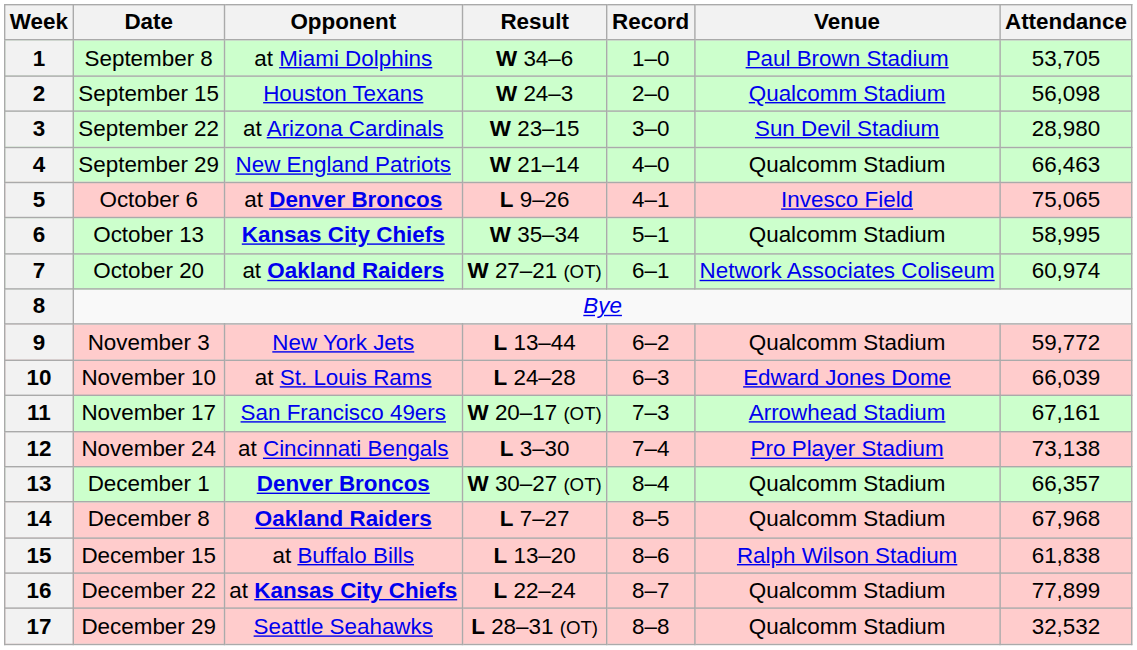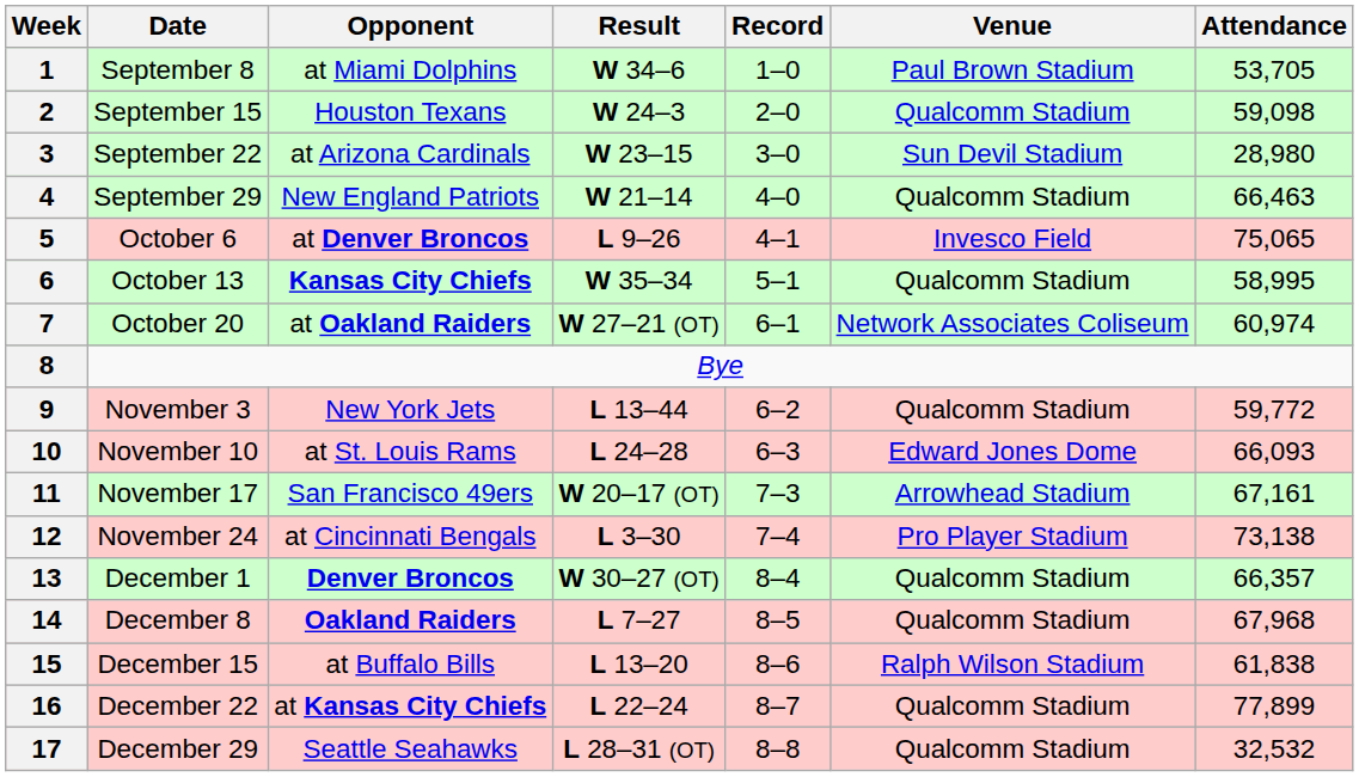2 | Attendance: 56,098 -> 59,098
10 | Attendance: 66,039 -> 66,093
